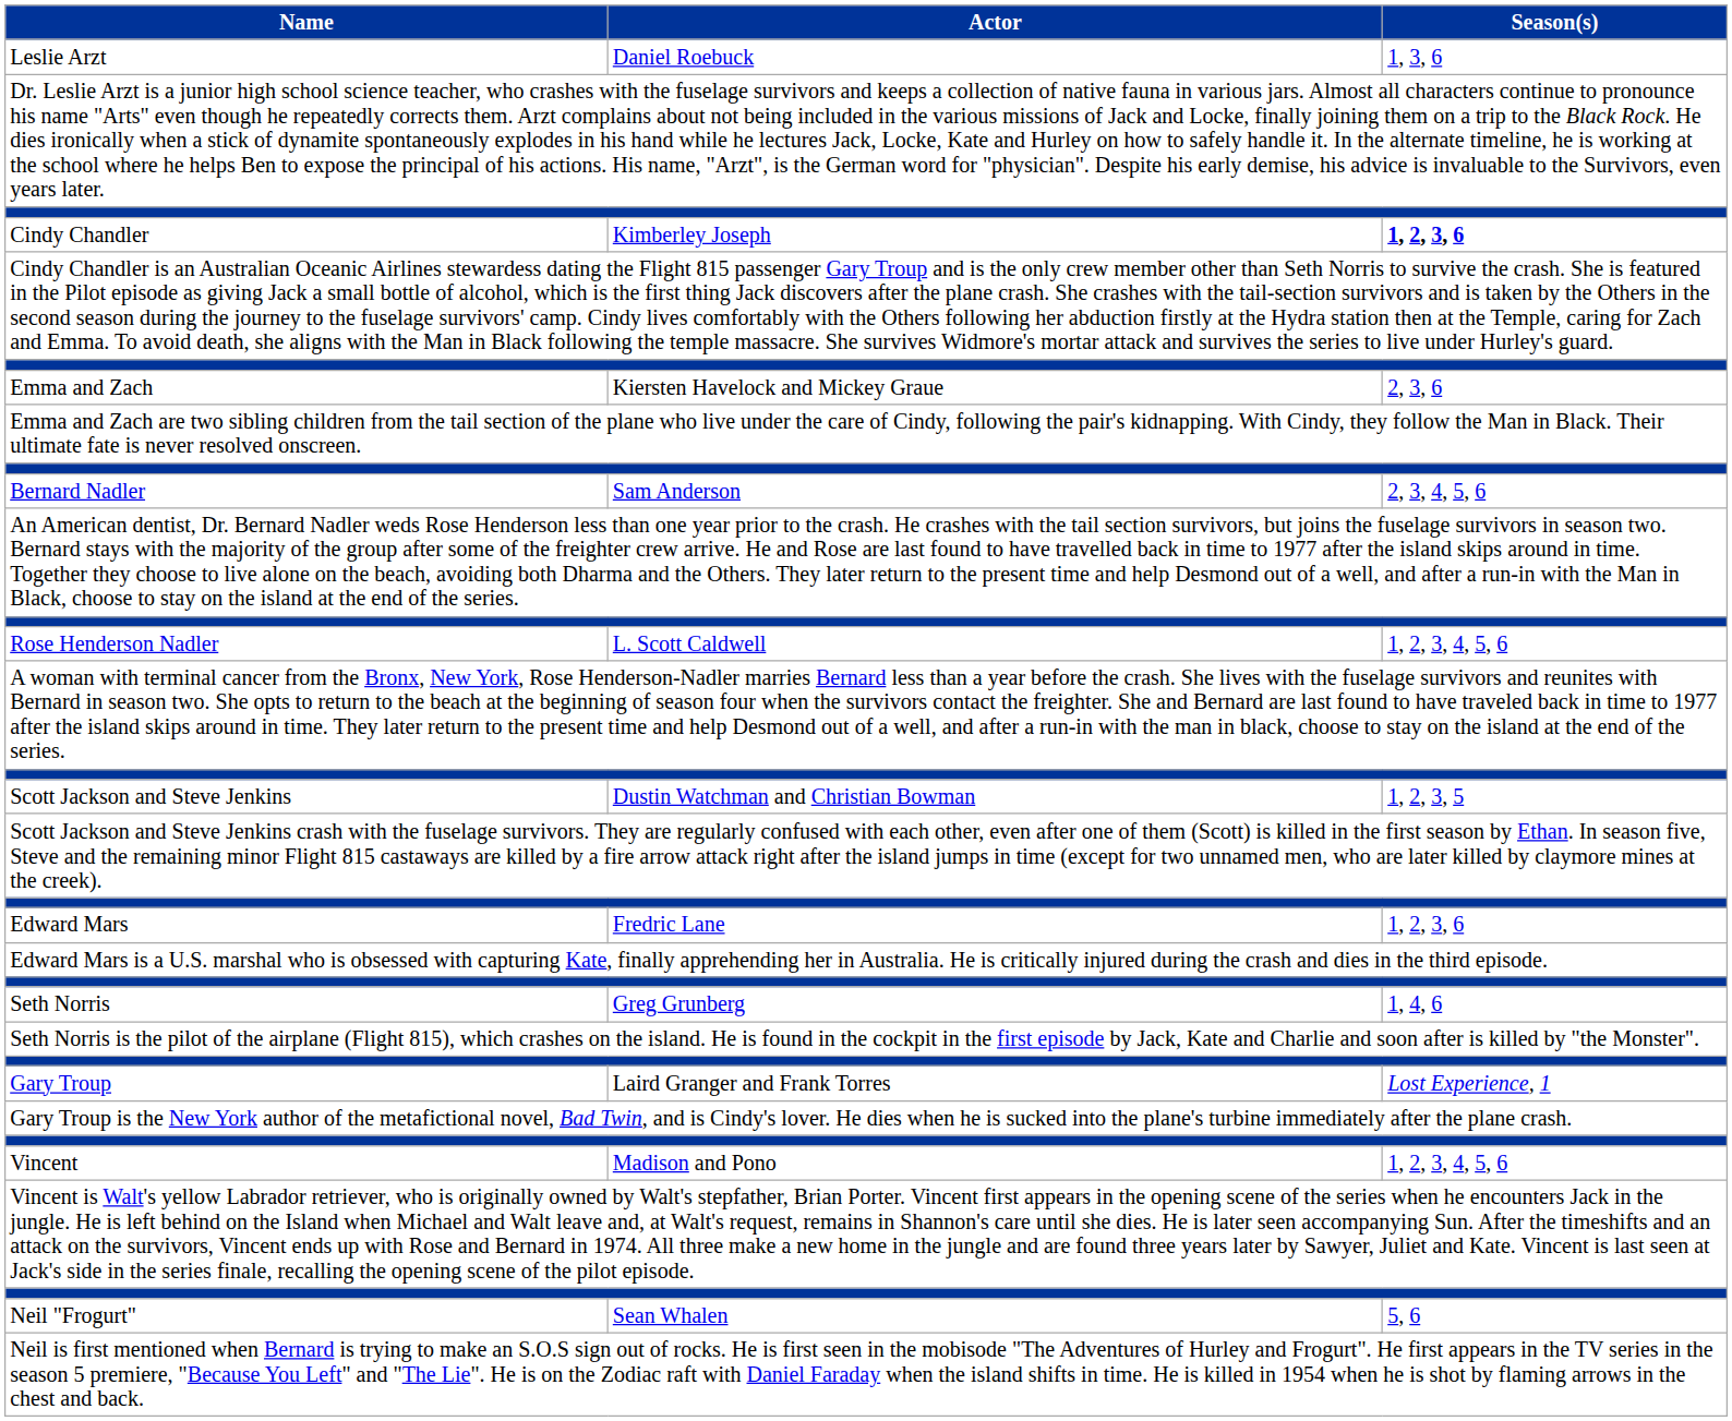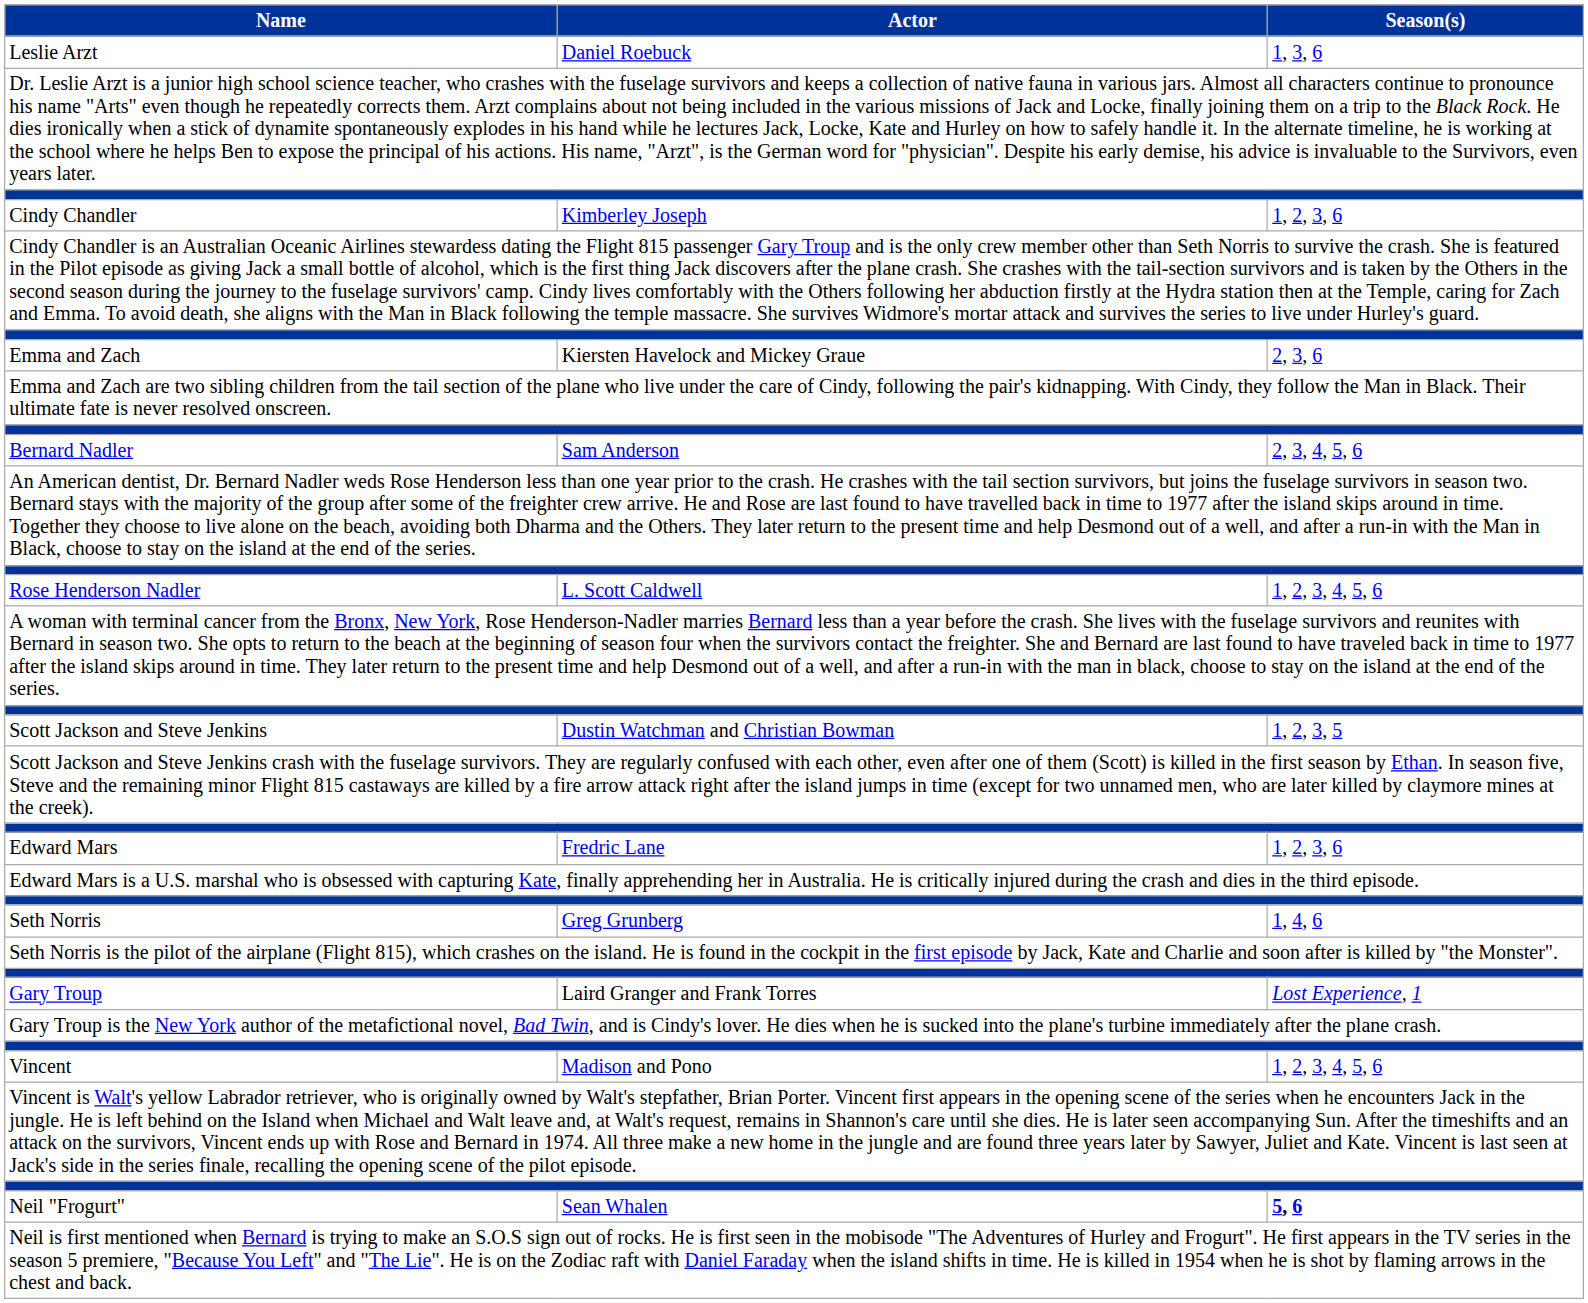Cindy Chandler | Season(s): bold -> normal
Neil "Frogurt" | Season(s): normal -> bold
